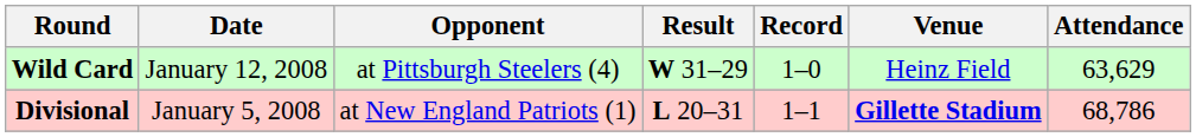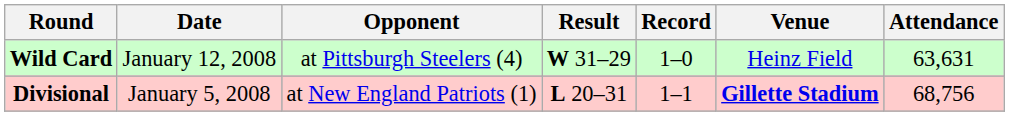Wild Card | Attendance: 63,629 -> 63,631
Divisional | Attendance: 68,786 -> 68,756
